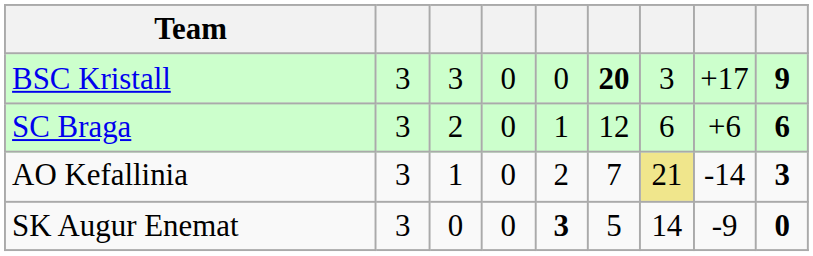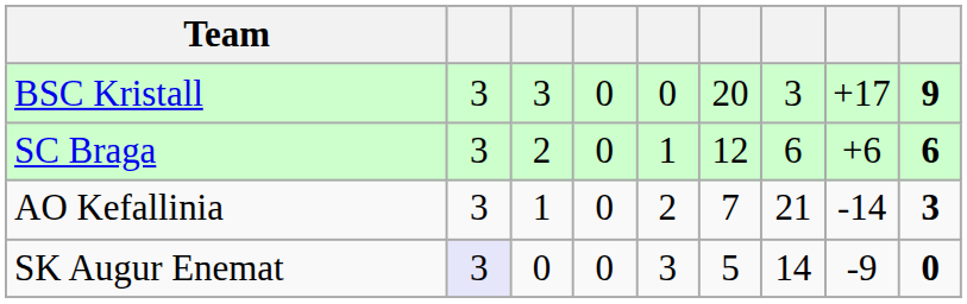BSC Kristall | column 6: bold -> normal
AO Kefallinia | column 7: khaki background -> no background
SK Augur Enemat | column 2: no background -> lavender background
SK Augur Enemat | column 5: bold -> normal
